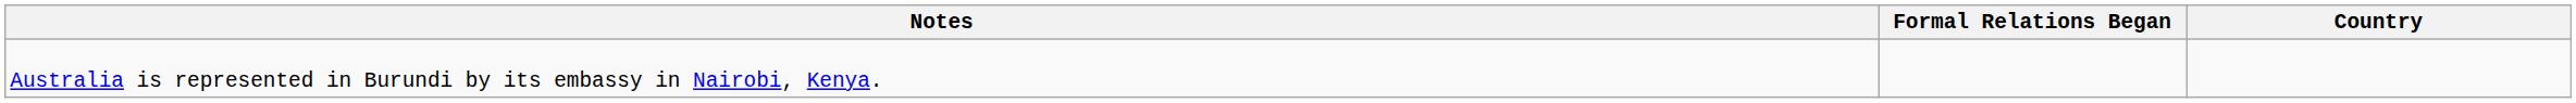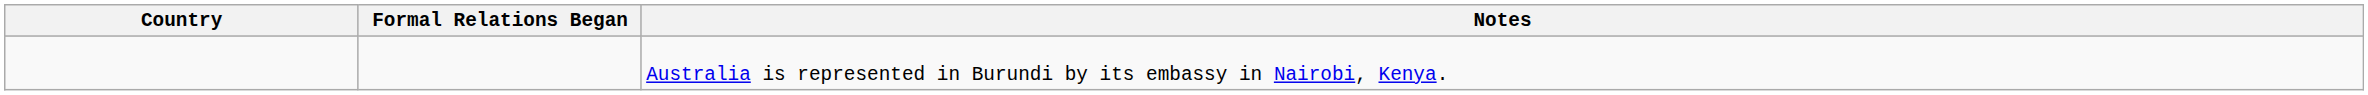columns swapped: Country <-> Notes
